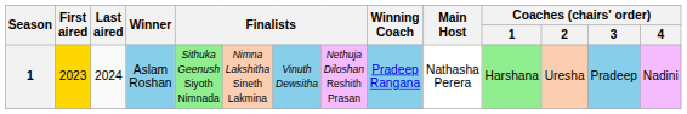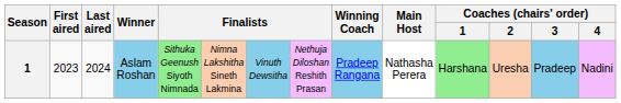Aslam Roshan | First aired: gold background -> no background
